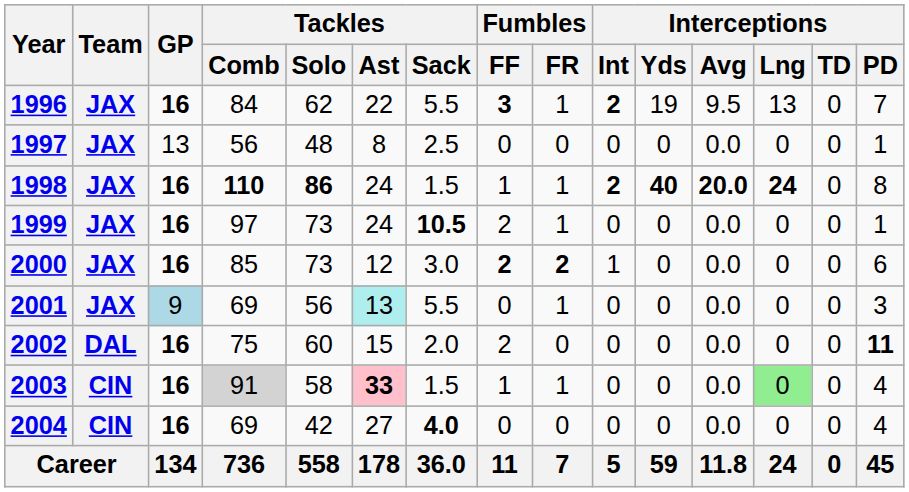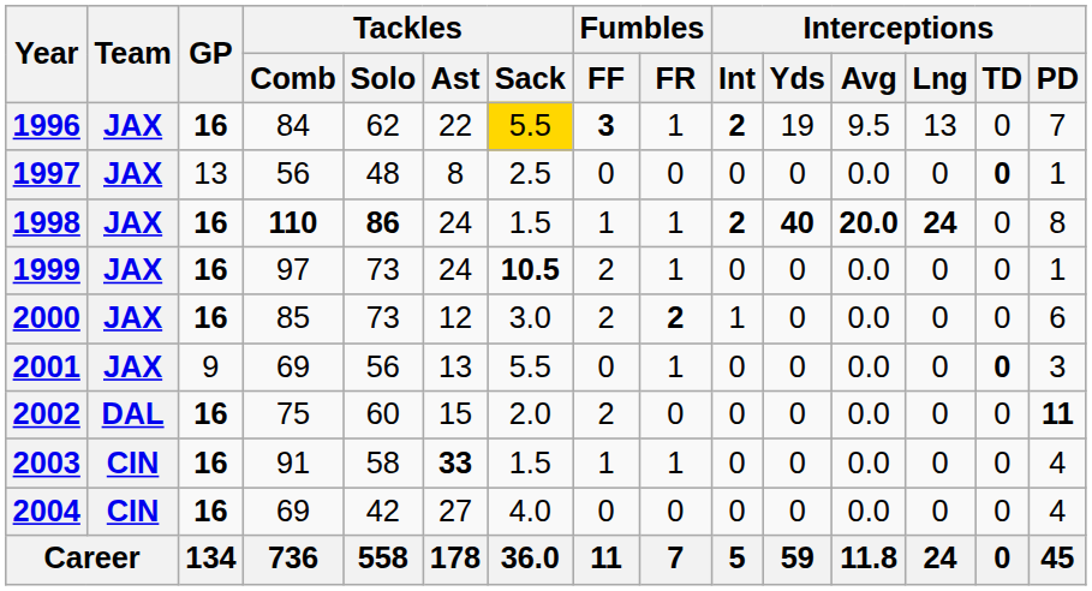1996 | Tackles / Sack: no background -> gold background
1997 | Interceptions / TD: normal -> bold
2000 | Fumbles / FF: bold -> normal
2001 | GP: lightblue background -> no background
2001 | Tackles / Ast: paleturquoise background -> no background
2001 | Interceptions / TD: normal -> bold
2003 | Tackles / Comb: lightgrey background -> no background
2003 | Tackles / Ast: pink background -> no background
2003 | Interceptions / Lng: lightgreen background -> no background
2004 | Tackles / Sack: bold -> normal
